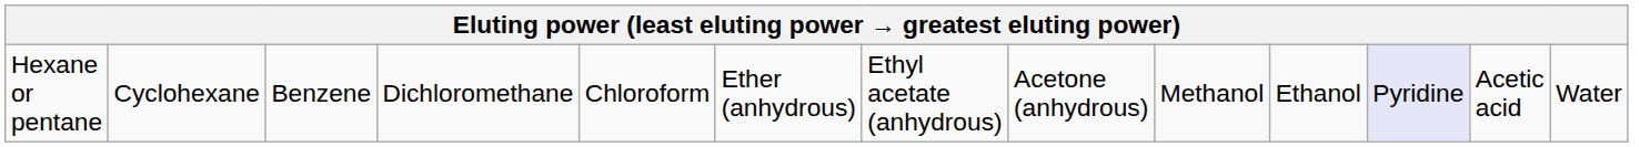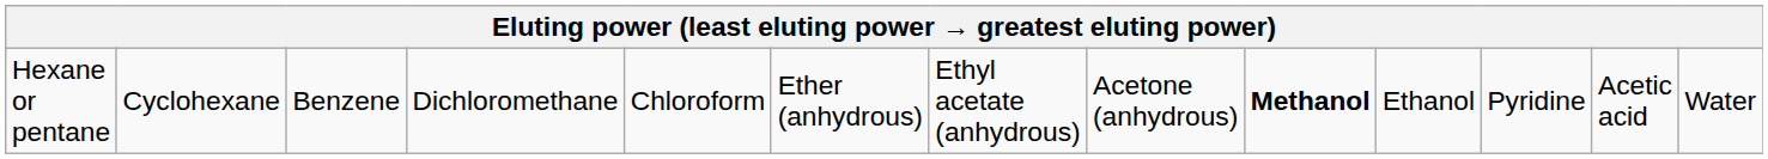Hexane or pentane | column 9: normal -> bold
Hexane or pentane | column 11: lavender background -> no background
